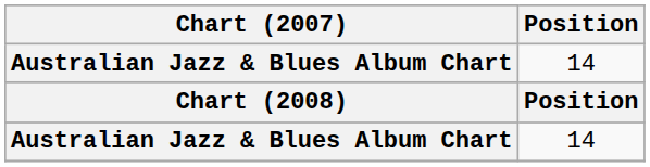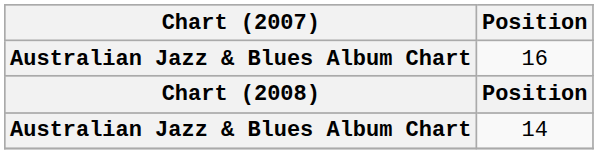row 2 | Position: 14 -> 16
